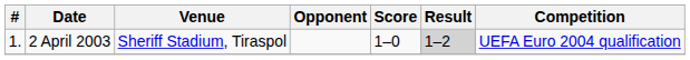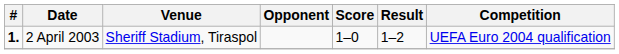2 April 2003 | #: normal -> bold
2 April 2003 | Result: lightgrey background -> no background
